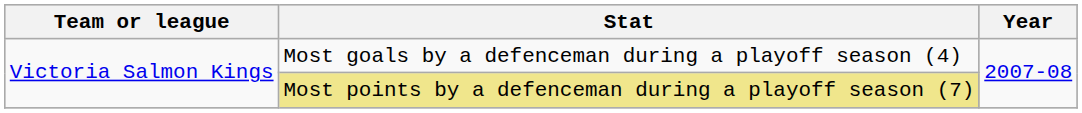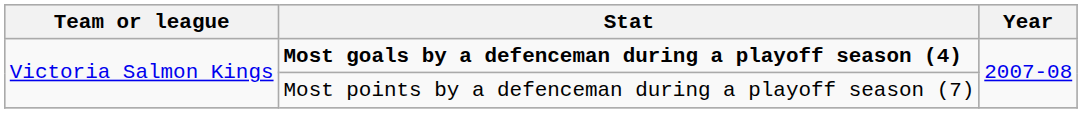Most goals by a defenceman during a playoff season (4) | Stat: normal -> bold
Most points by a defenceman during a playoff season (7) | Stat: khaki background -> no background
